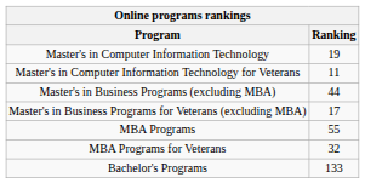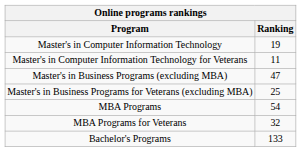Master's in Business Programs (excluding MBA) | Ranking: 44 -> 47
Master's in Business Programs for Veterans (excluding MBA) | Ranking: 17 -> 25
MBA Programs | Ranking: 55 -> 54
